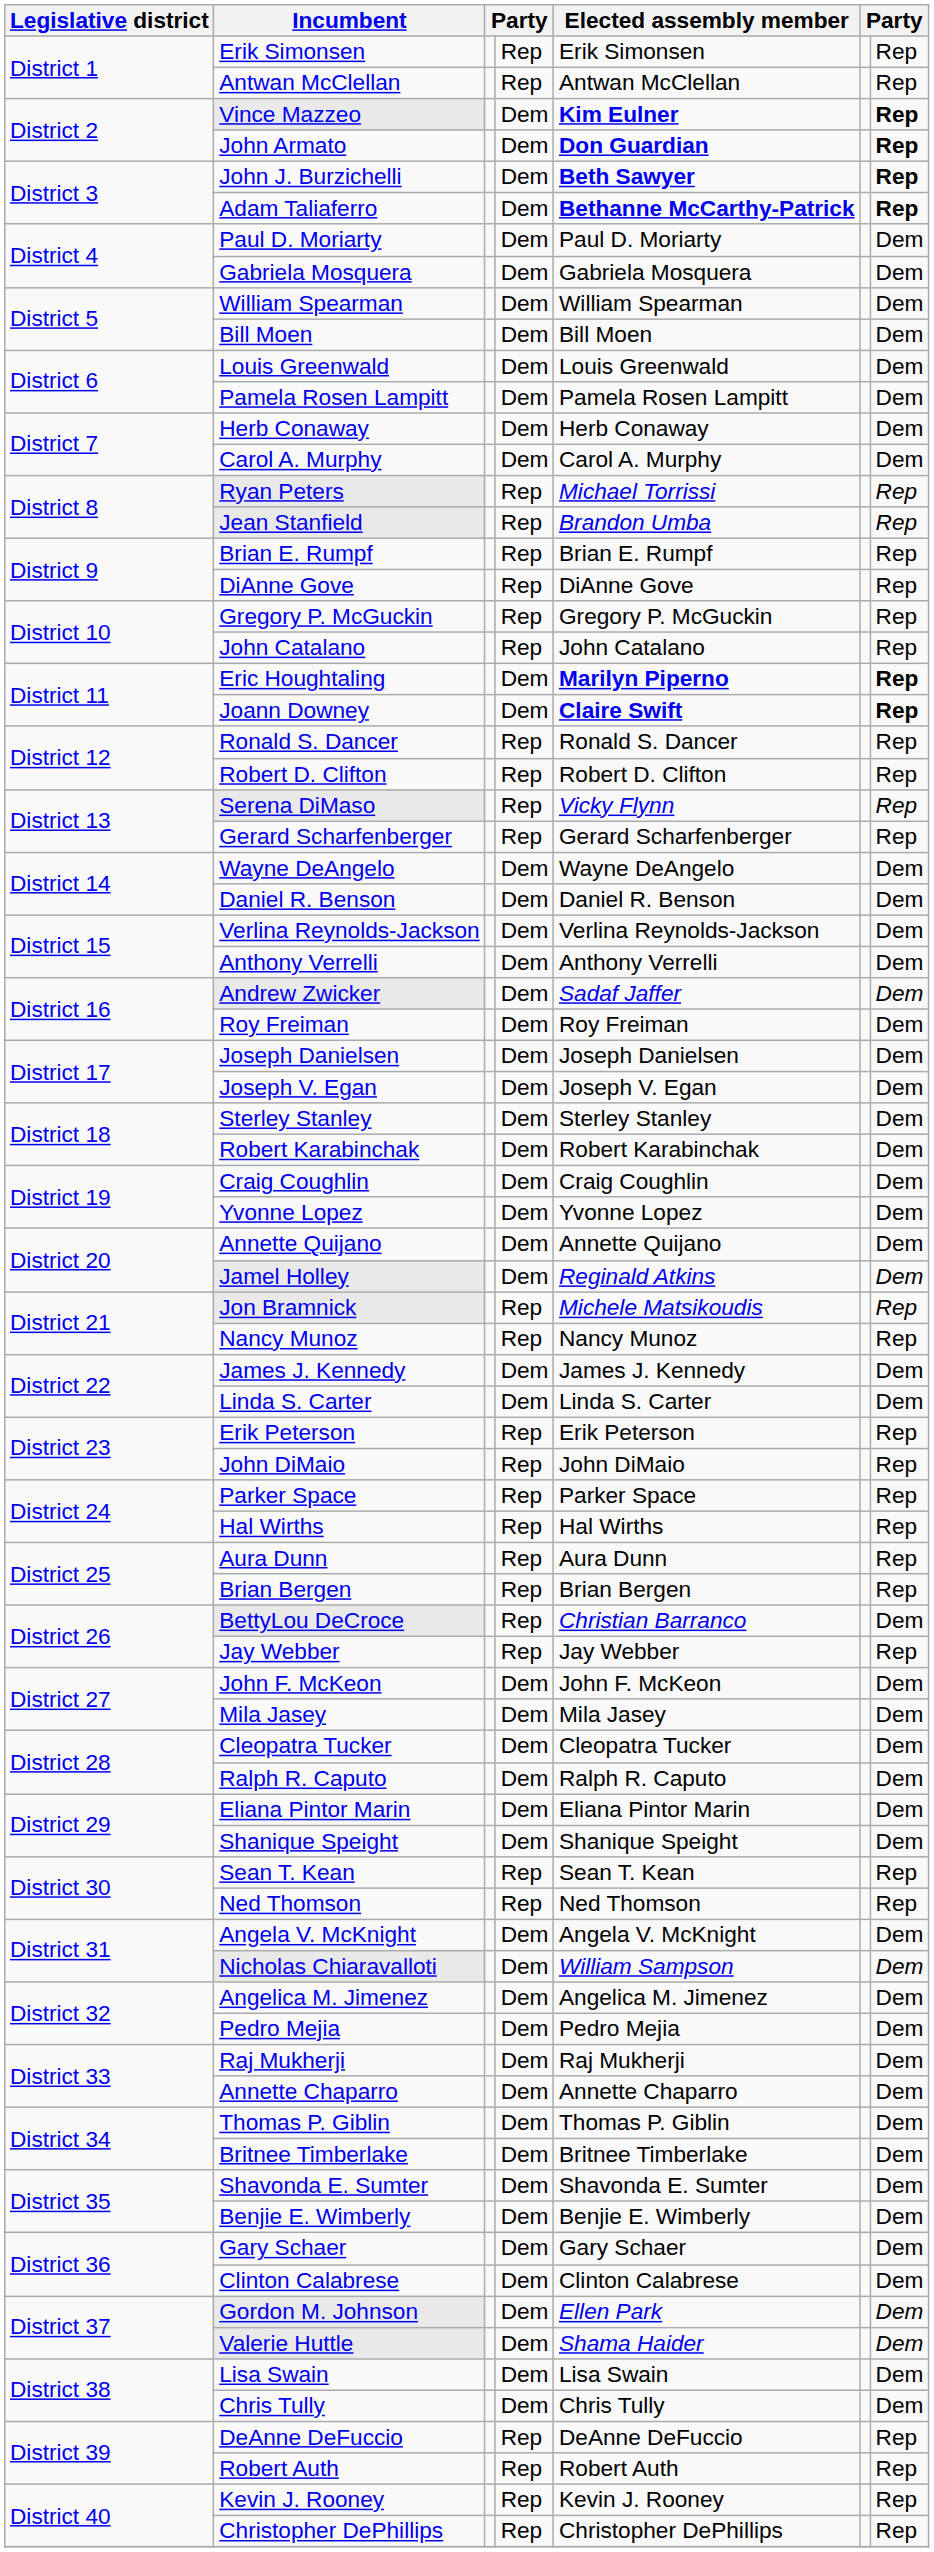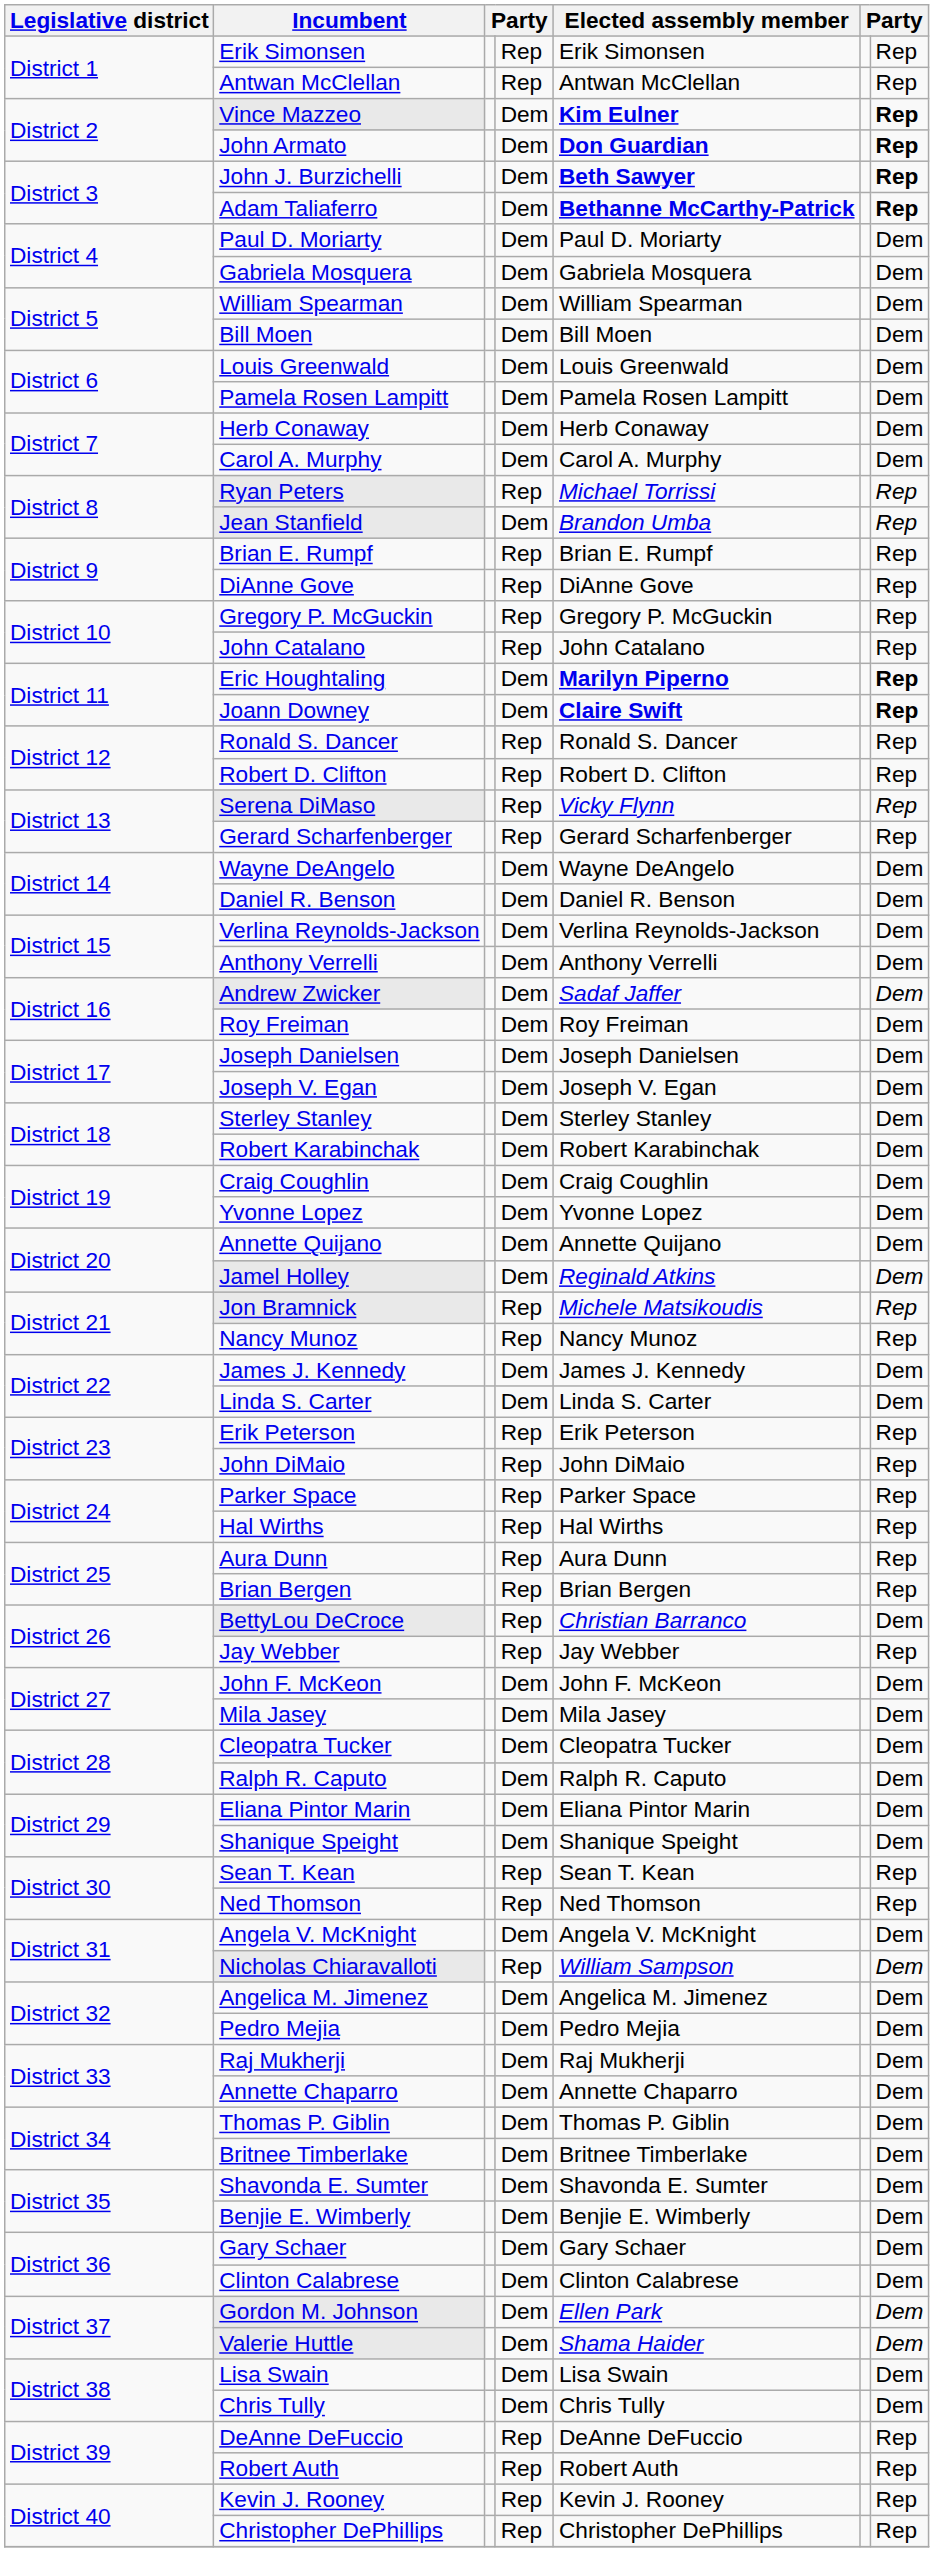Jean Stanfield | column 4: Rep -> Dem
Nicholas Chiaravalloti | column 4: Dem -> Rep
